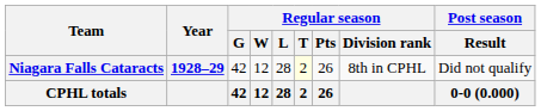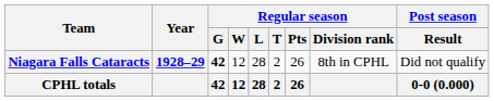Niagara Falls Cataracts | Regular season / G: normal -> bold
Niagara Falls Cataracts | Regular season / T: lightyellow background -> no background
